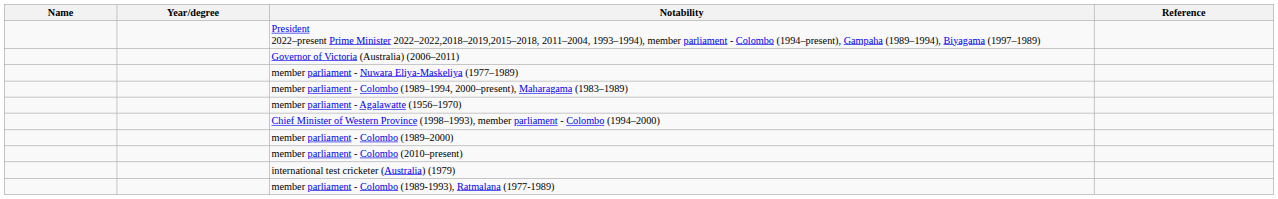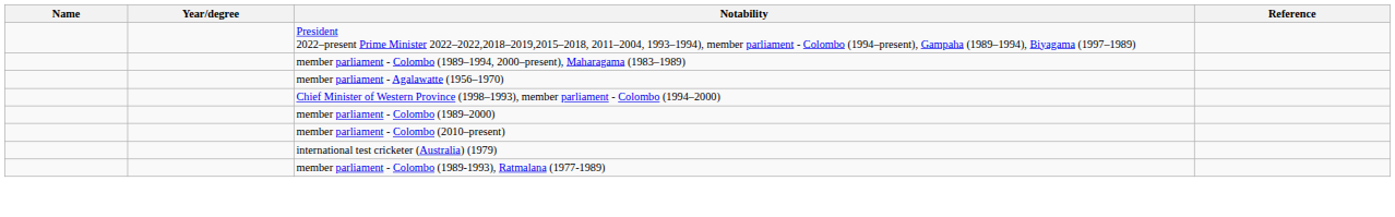- row: Governor of Victoria (Australia) (2006–2011)
- row: member parliament - Nuwara Eliya-Maskeliya (1977–1989)
